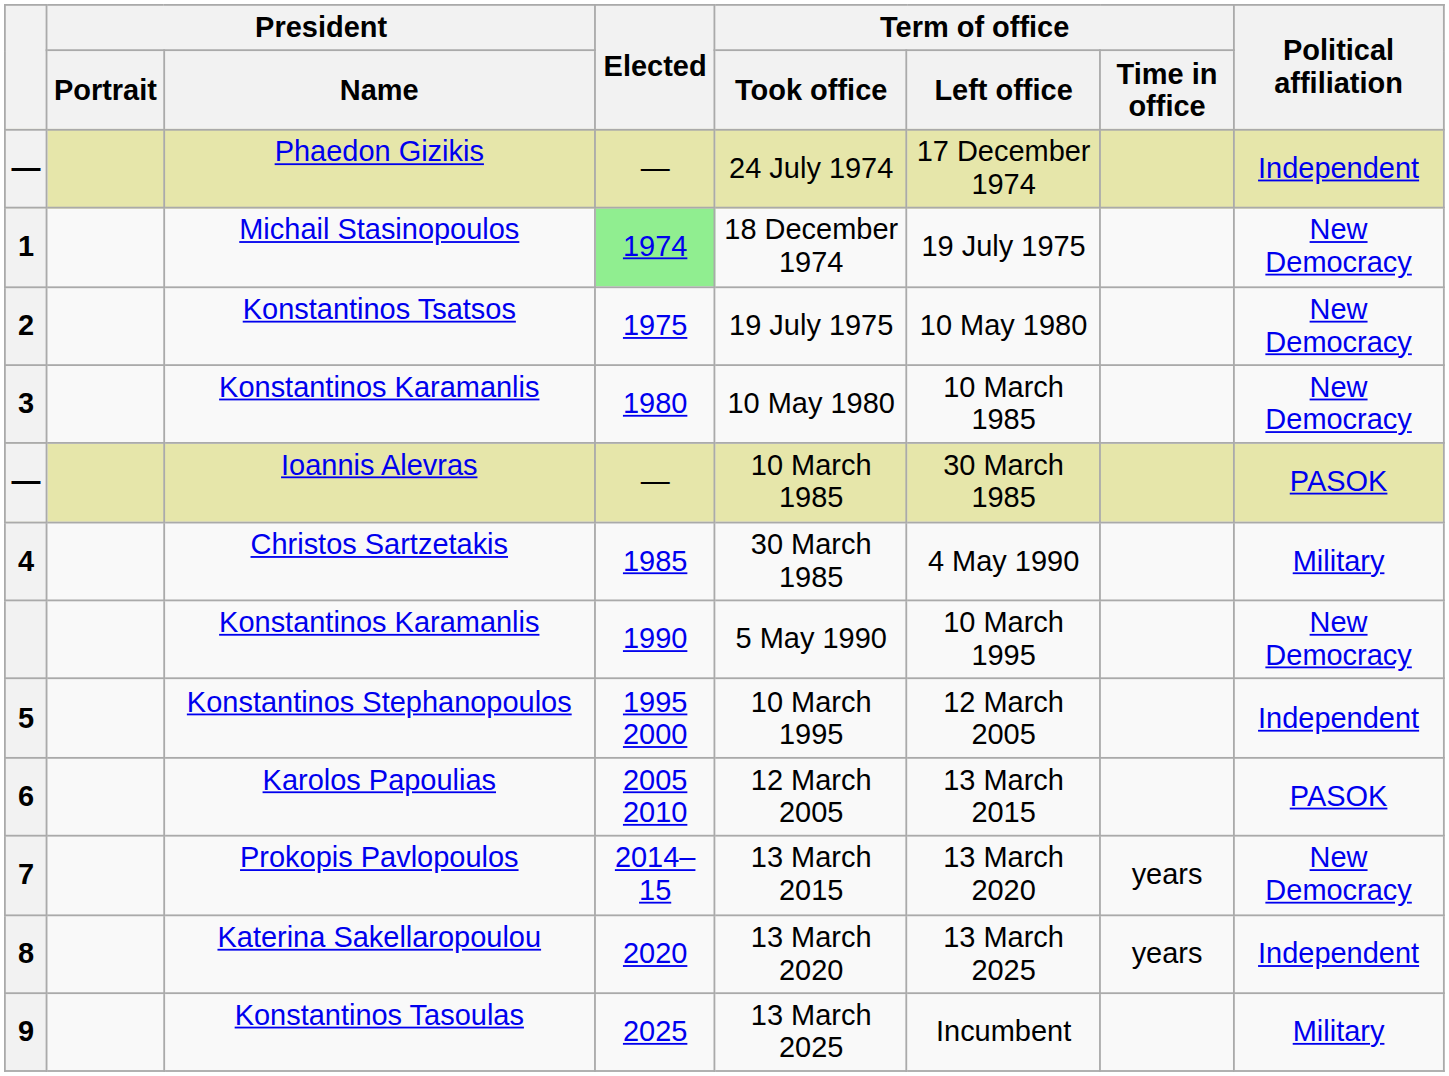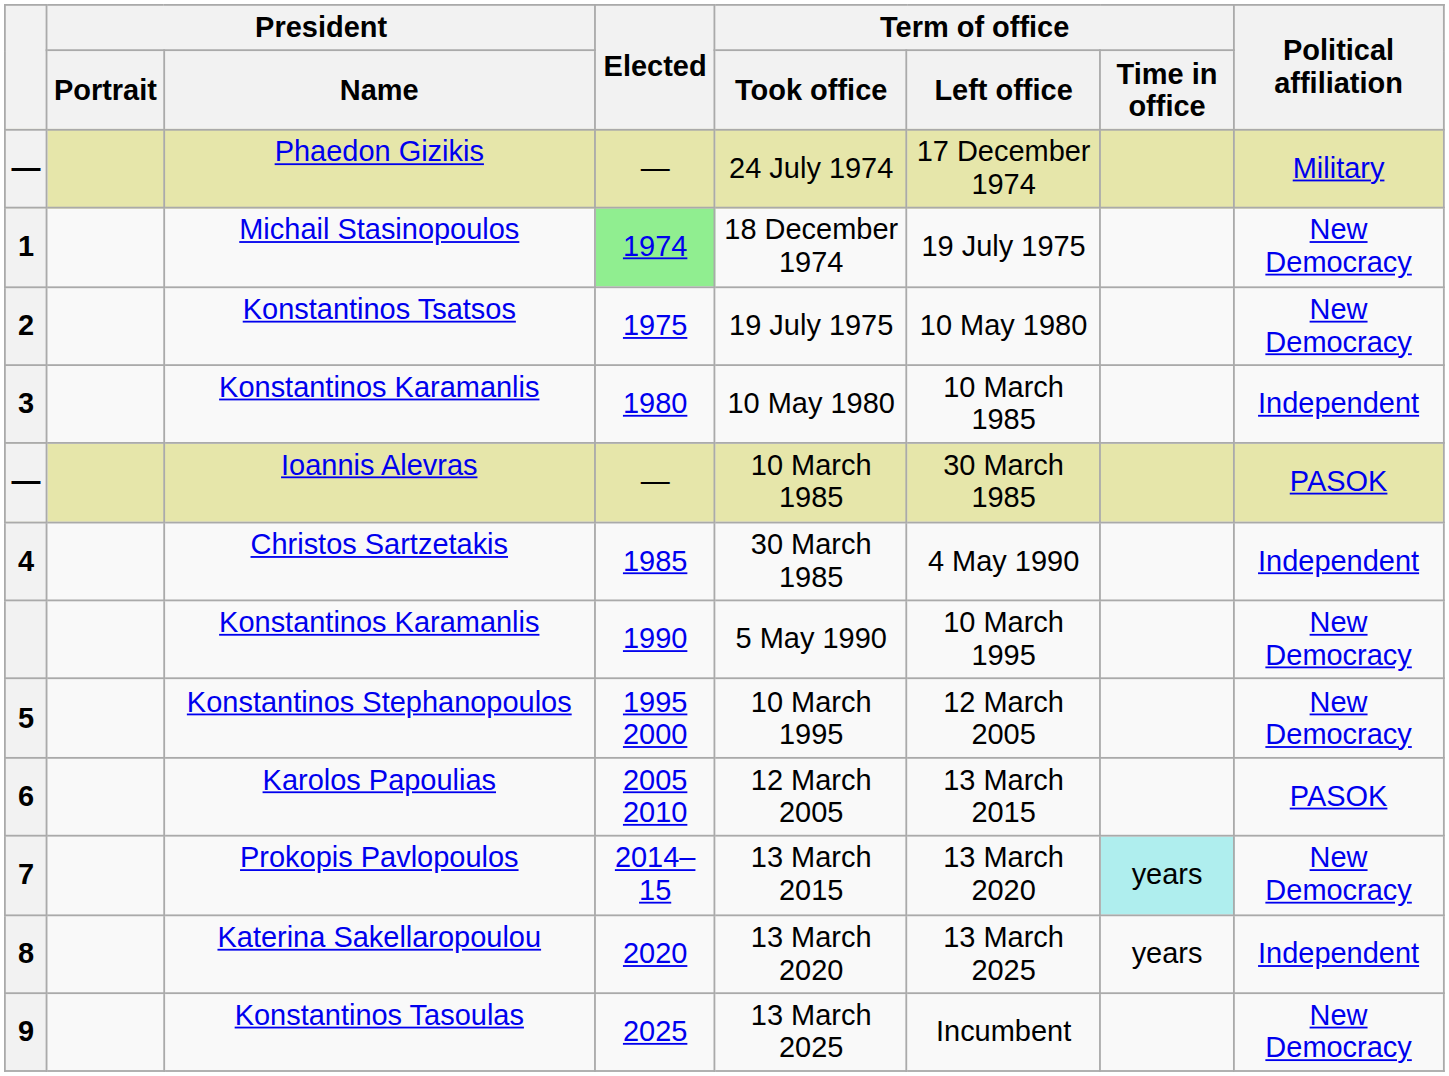— / Phaedon Gizikis | Political affiliation: Independent -> Military
3 | Political affiliation: New Democracy -> Independent
4 | Political affiliation: Military -> Independent
5 | Political affiliation: Independent -> New Democracy
7 | Term of office / Time in office: no background -> paleturquoise background
9 | Political affiliation: Military -> New Democracy
